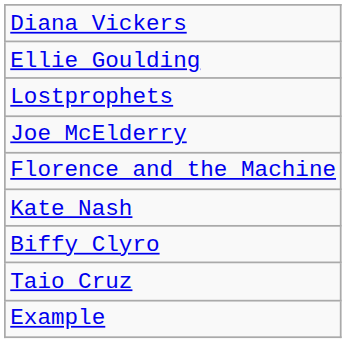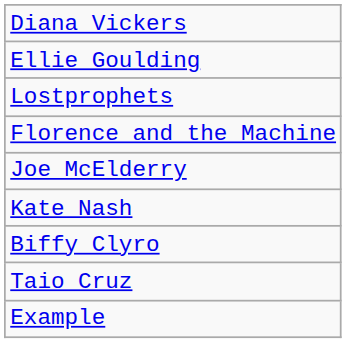row 4 | column 1: Joe McElderry -> Florence and the Machine
row 5 | column 1: Florence and the Machine -> Joe McElderry
